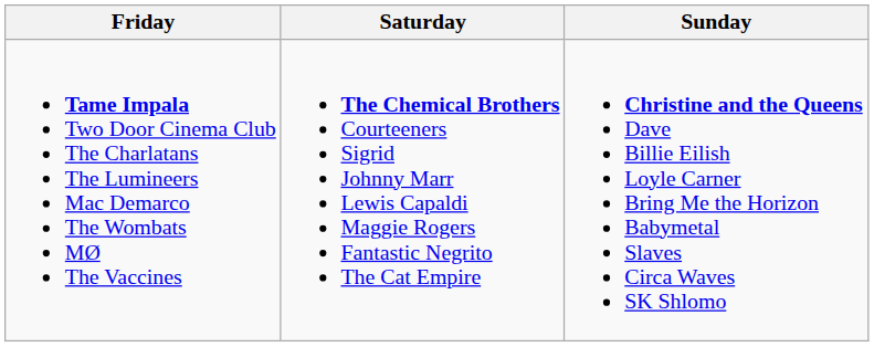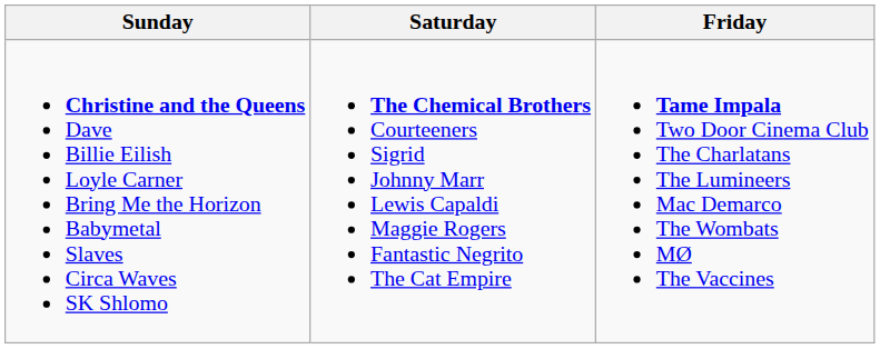columns swapped: Friday <-> Sunday
